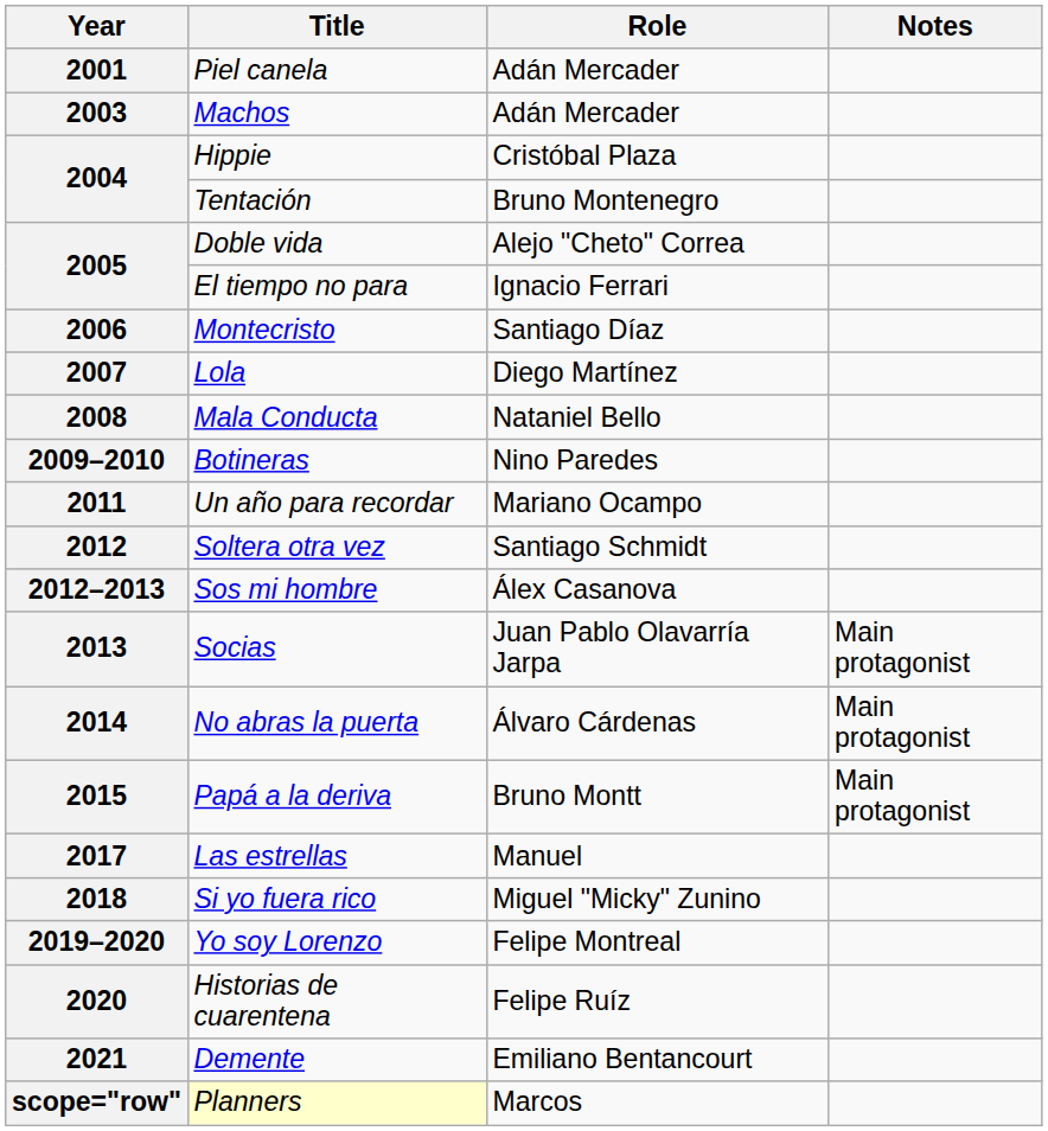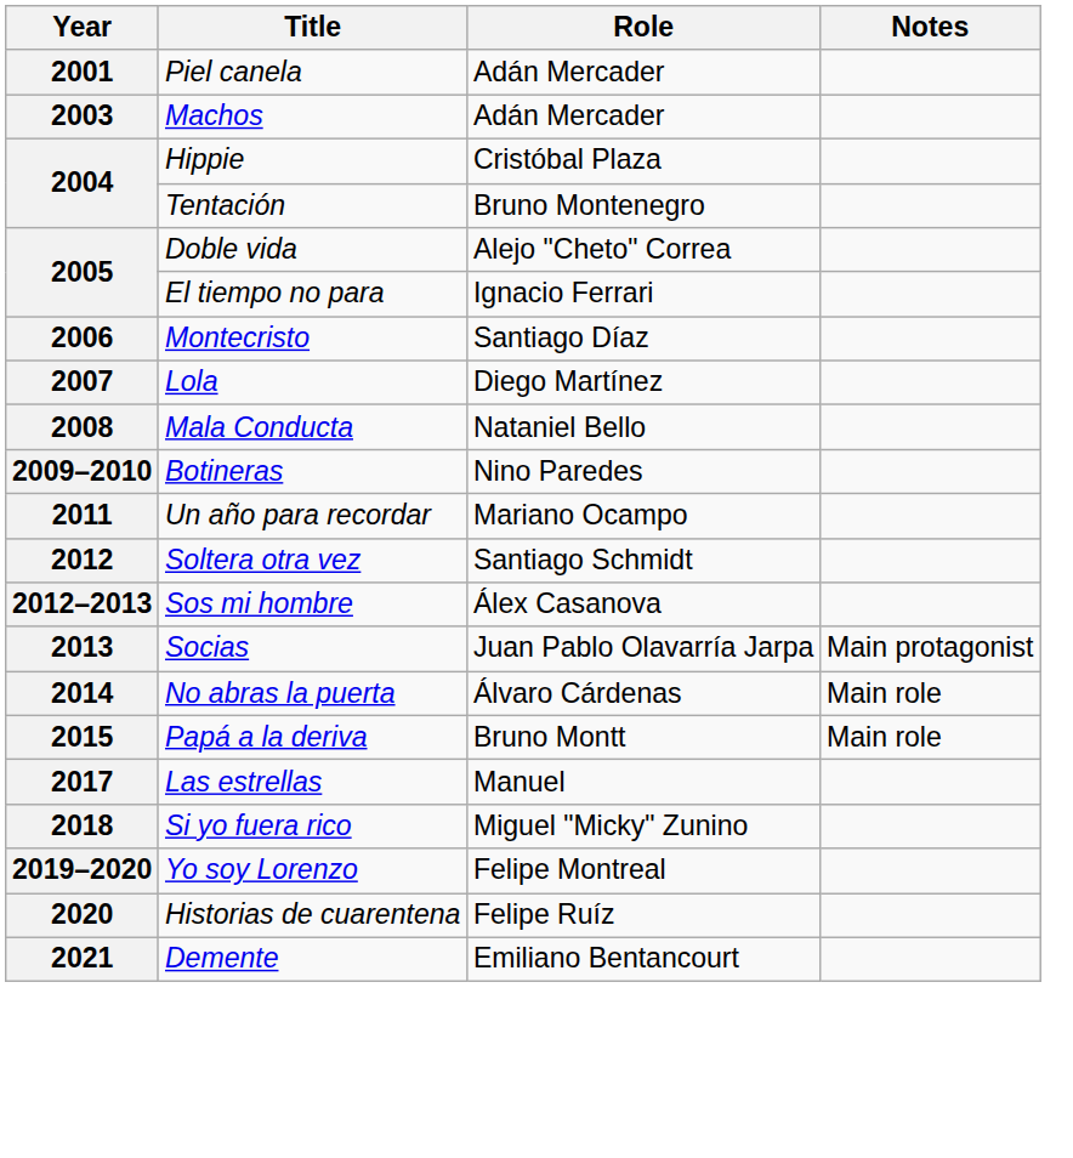2014 | Notes: Main protagonist -> Main role
2015 | Notes: Main protagonist -> Main role
- row: scope="row" | Planners | Marcos
